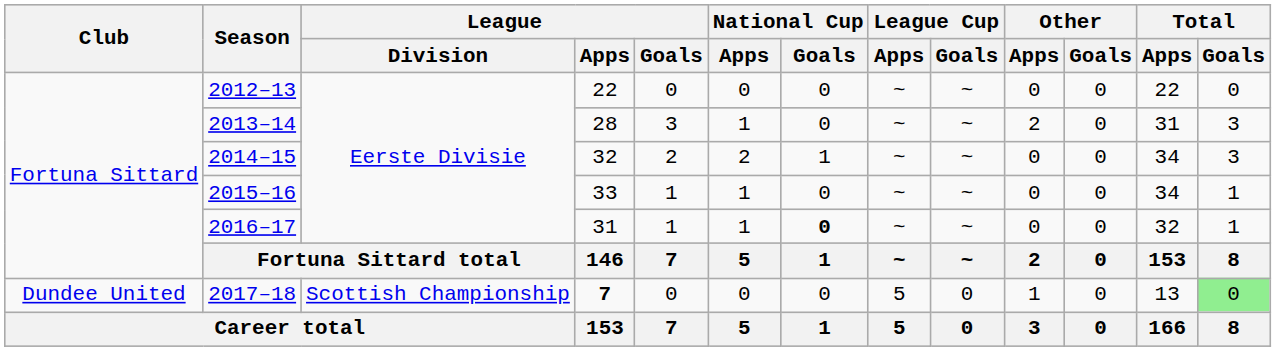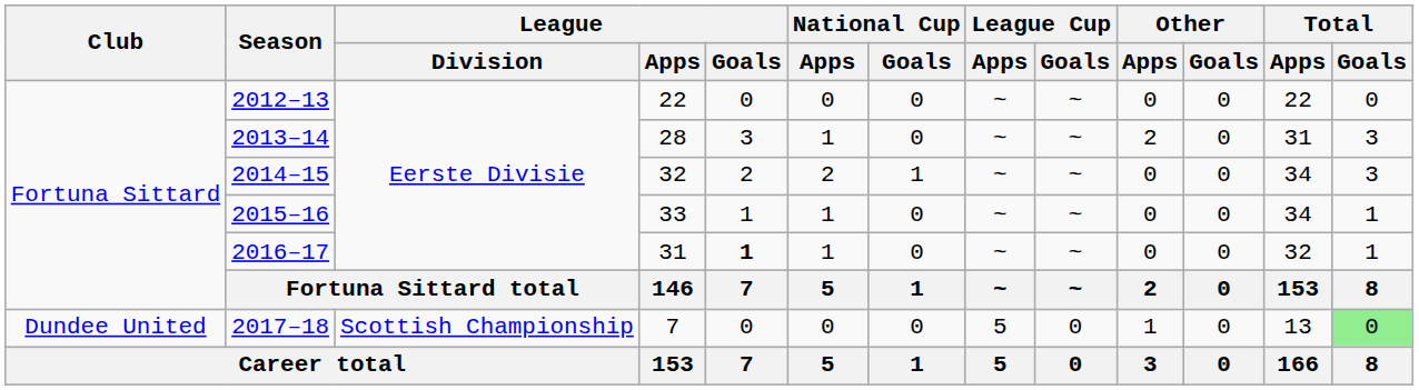2016–17 | League / Goals: normal -> bold
2016–17 | National Cup / Goals: bold -> normal
2017–18 | League / Apps: bold -> normal
